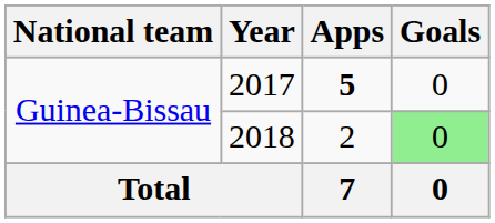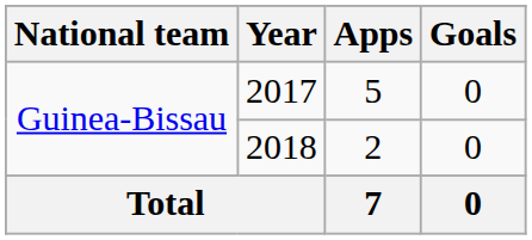2017 | Apps: bold -> normal
2018 | Goals: lightgreen background -> no background
